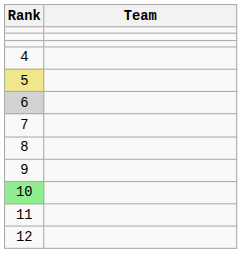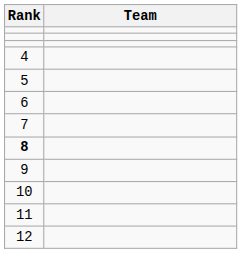row 6 | Rank: khaki background -> no background
row 7 | Rank: lightgrey background -> no background
row 9 | Rank: normal -> bold
row 11 | Rank: lightgreen background -> no background
